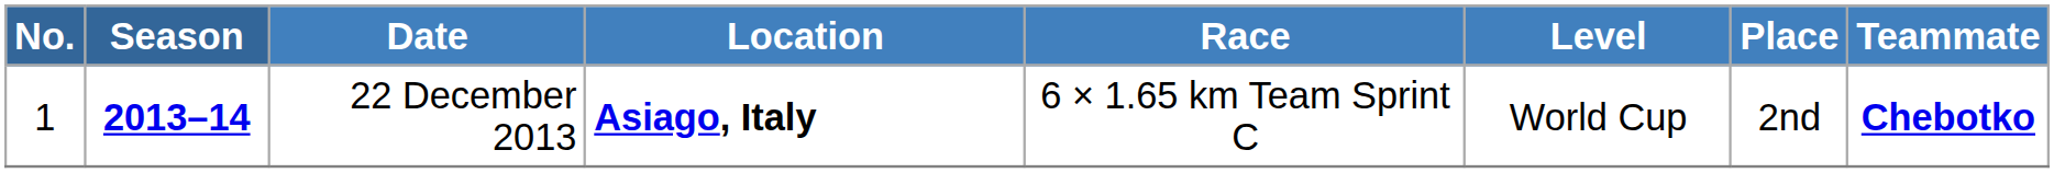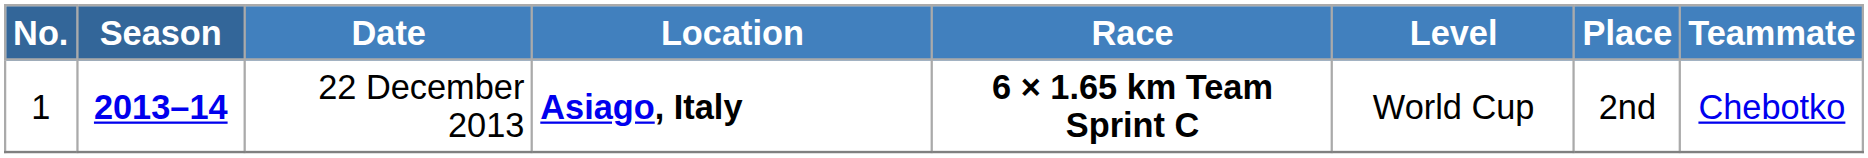22 December 2013 | Race: normal -> bold
22 December 2013 | Teammate: bold -> normal
